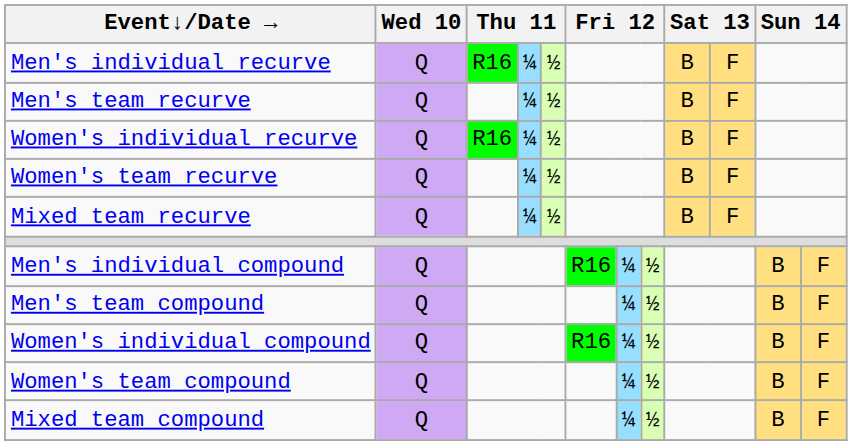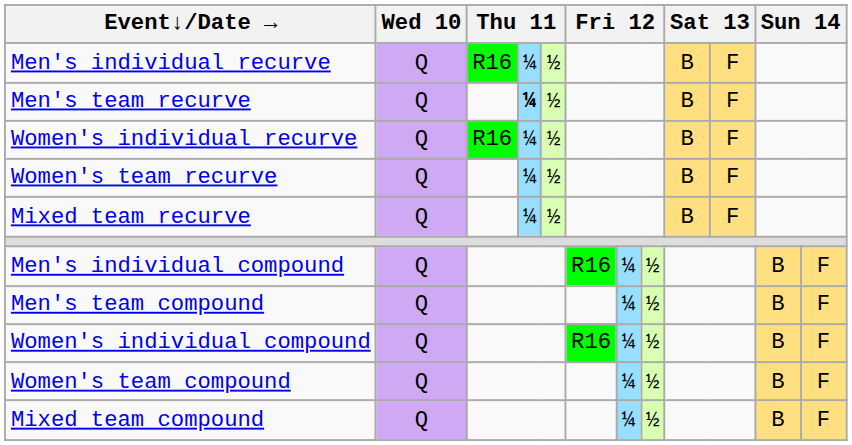Men's team recurve | column 4: normal -> bold
